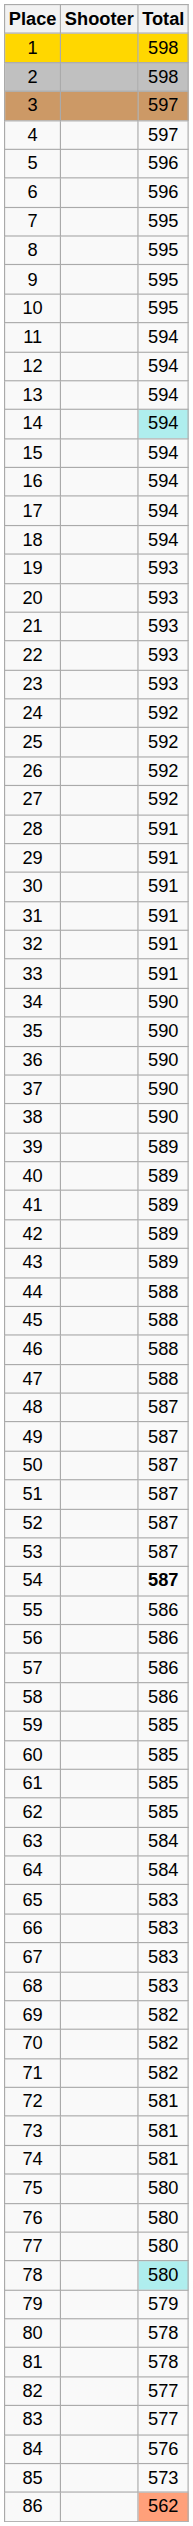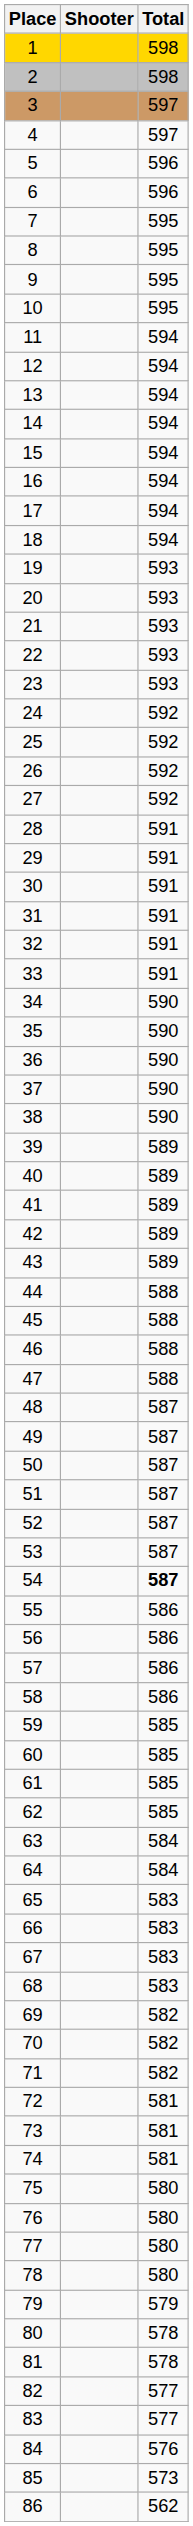14 | Total: paleturquoise background -> no background
78 | Total: paleturquoise background -> no background
86 | Total: lightsalmon background -> no background
